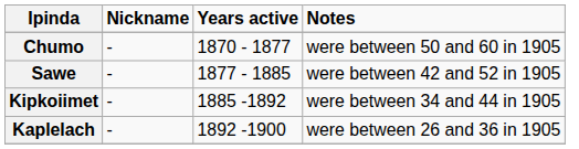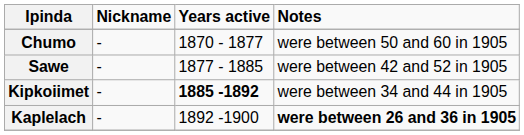Kipkoiimet | Years active: normal -> bold
Kaplelach | Notes: normal -> bold
